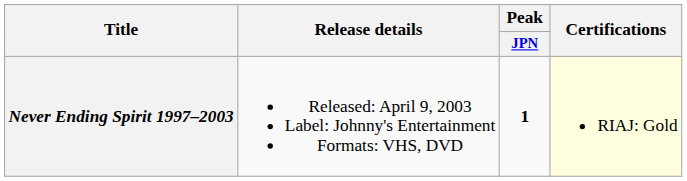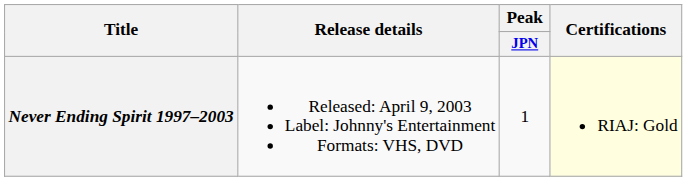Never Ending Spirit 1997–2003 | Peak / JPN: bold -> normal
